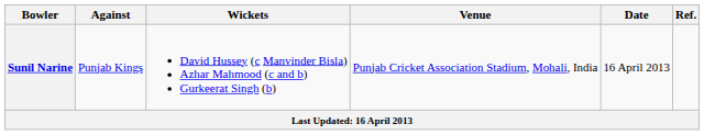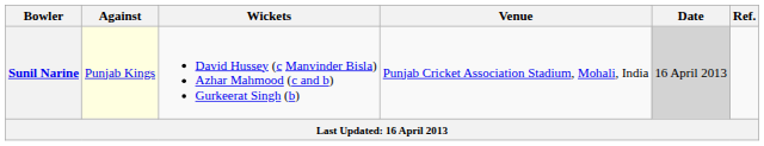Sunil Narine | Against: no background -> lightyellow background
Sunil Narine | Date: no background -> lightgrey background
